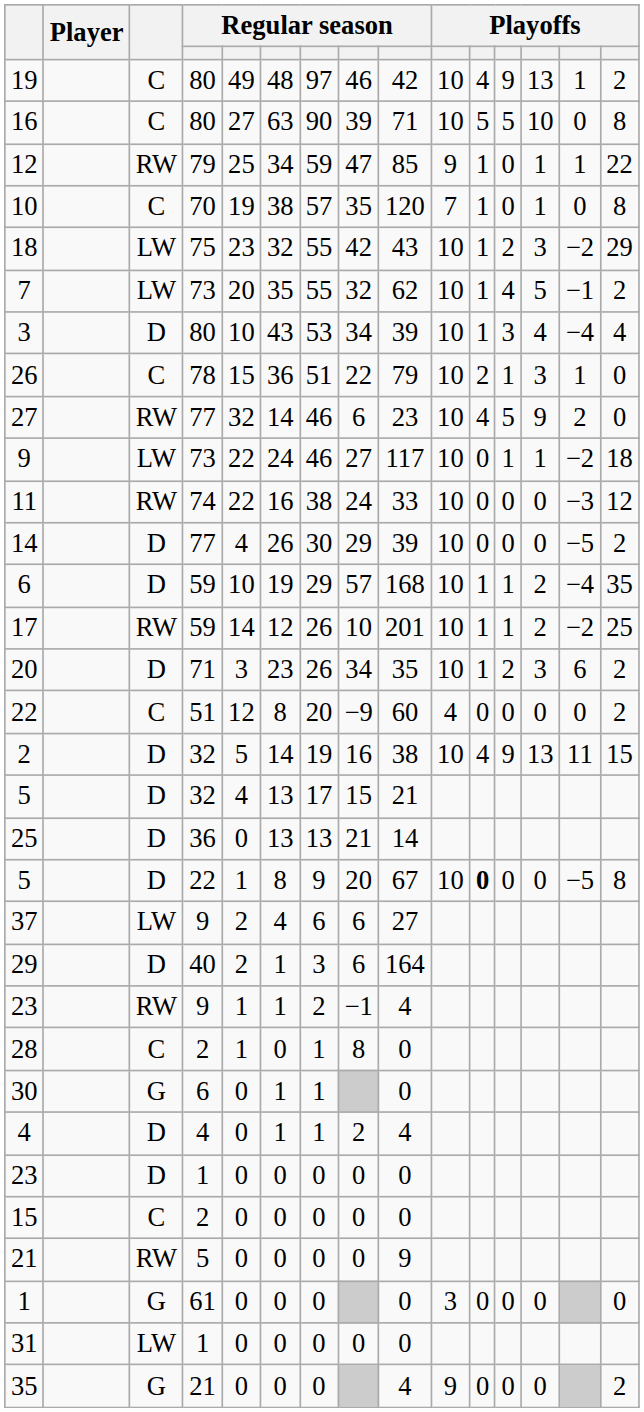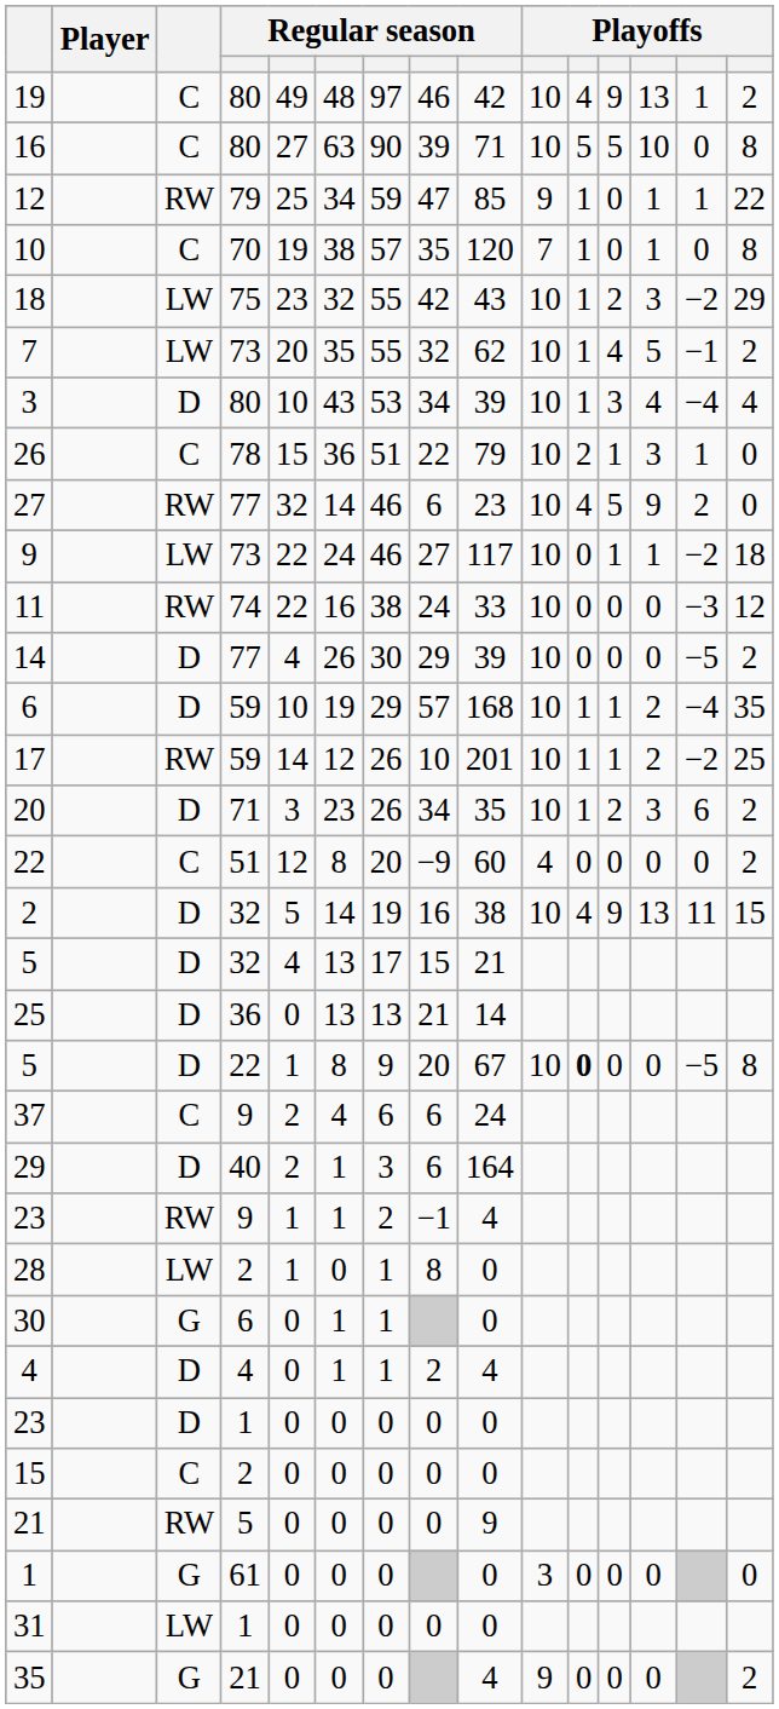37 | column 3: LW -> C
37 | column 9: 27 -> 24
28 | column 3: C -> LW
